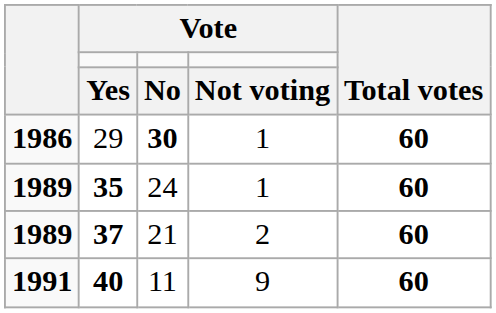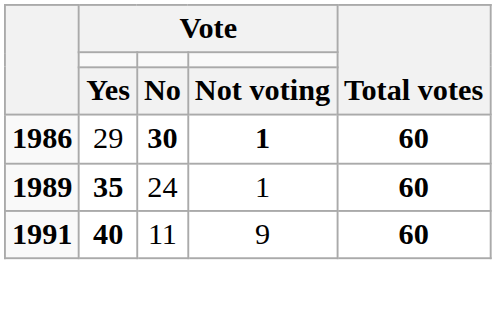29 | column 4: normal -> bold
- row: 1989 | 37 | 21 | 2 | 60
